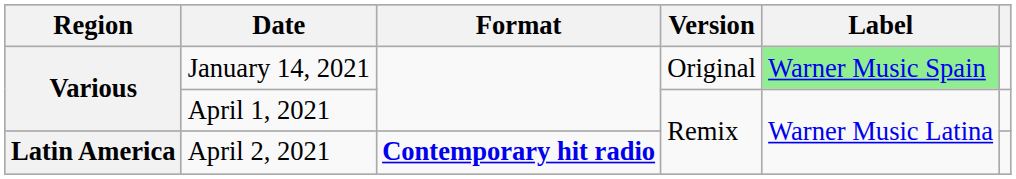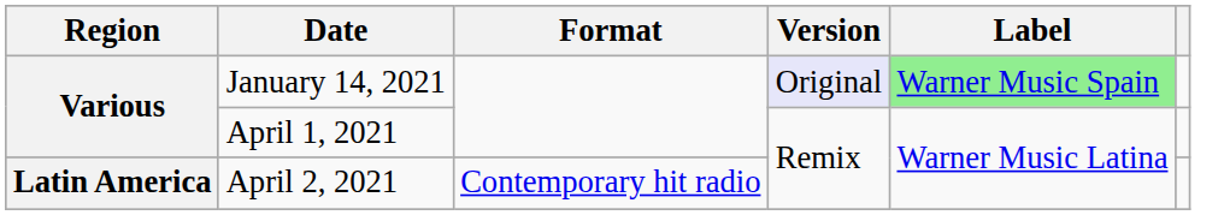January 14, 2021 | Version: no background -> lavender background
April 2, 2021 | Format: bold -> normal
